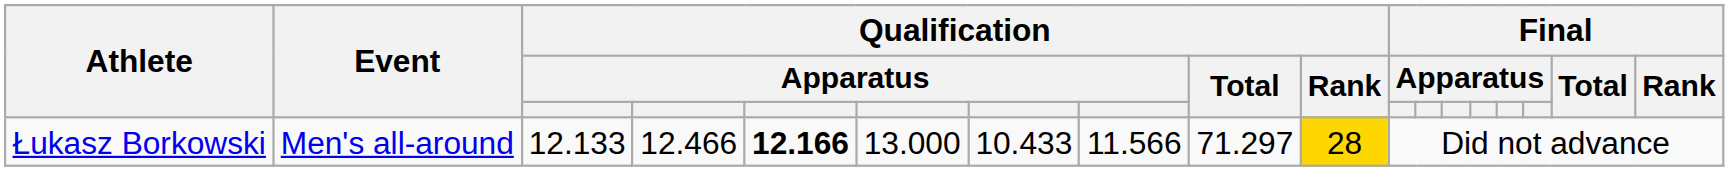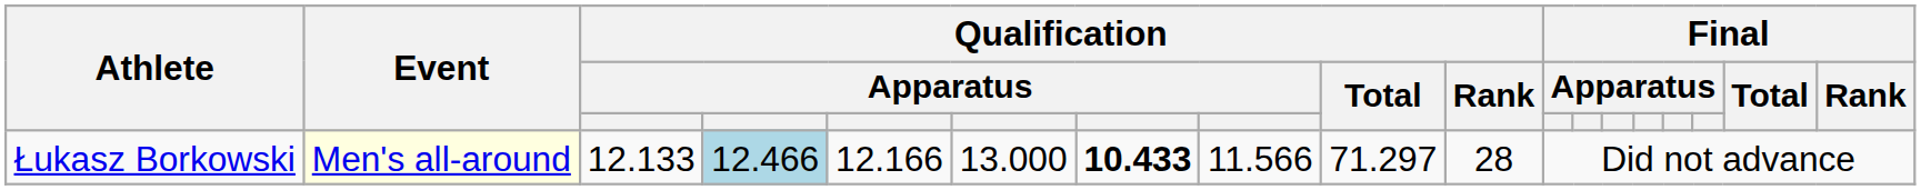row 4 | Event: no background -> lightyellow background
row 4 | column 4: no background -> lightblue background
row 4 | column 5: bold -> normal
row 4 | column 7: normal -> bold
row 4 | Qualification / Rank: gold background -> no background
